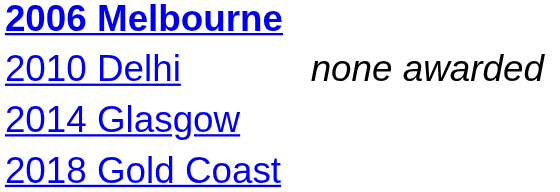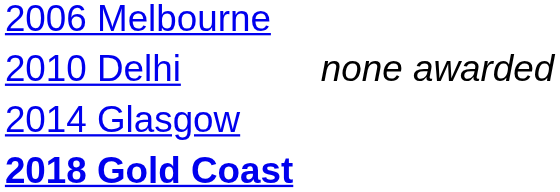2006 Melbourne | column 1: bold -> normal
2018 Gold Coast | column 1: normal -> bold
